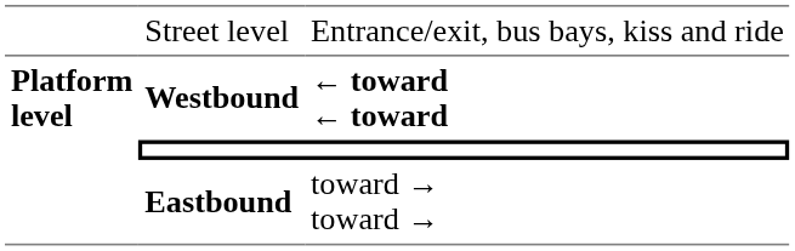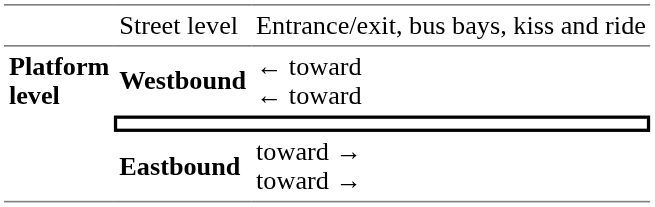Westbound | column 3: bold -> normal
